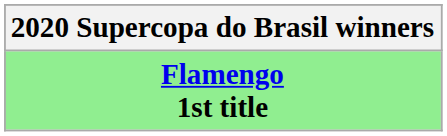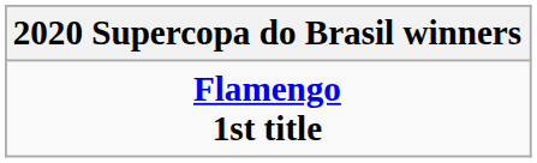row 2 | column 1: lightgreen background -> no background
